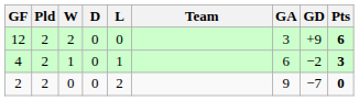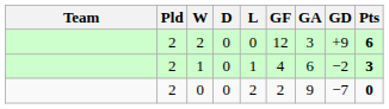columns swapped: Team <-> GF
